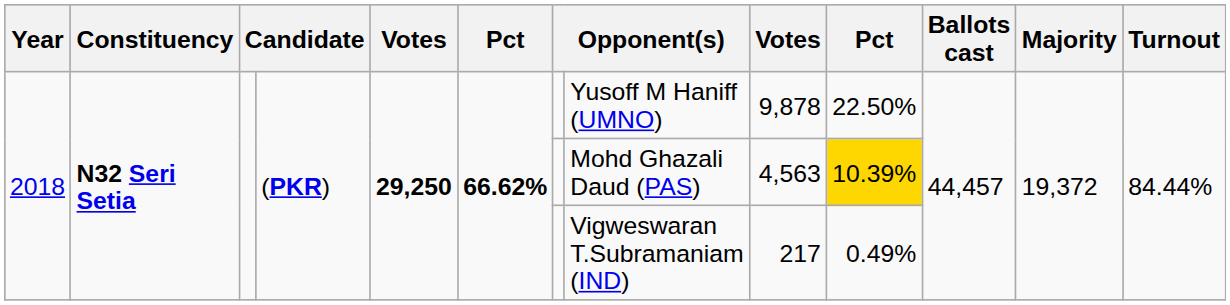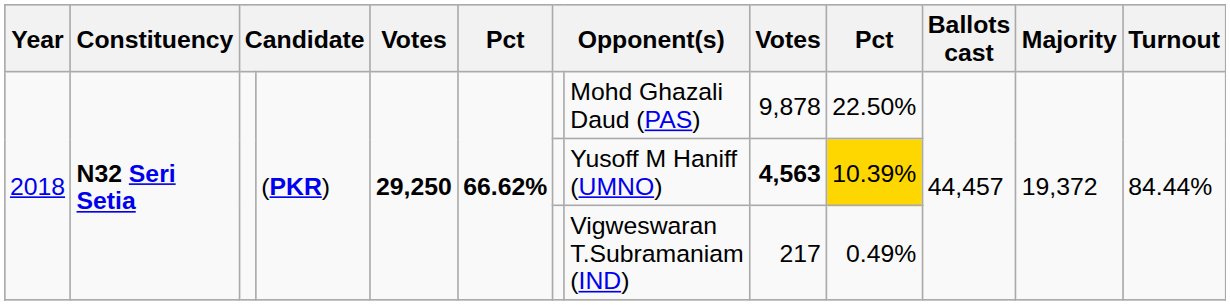row 2 | column 8: Yusoff M Haniff (UMNO) -> Mohd Ghazali Daud (PAS)
row 3 | column 8: Mohd Ghazali Daud (PAS) -> Yusoff M Haniff (UMNO)
row 3 | column 9: normal -> bold
